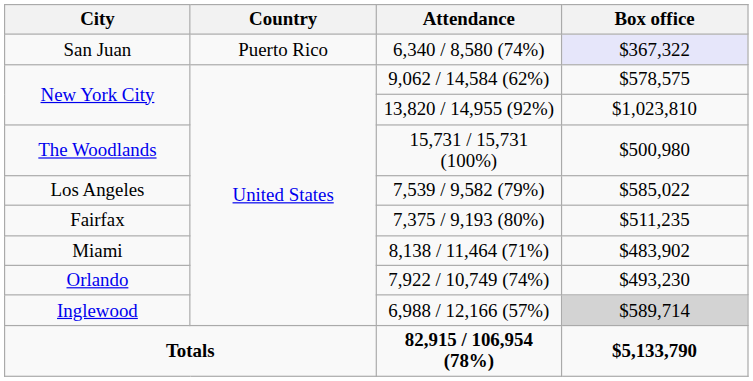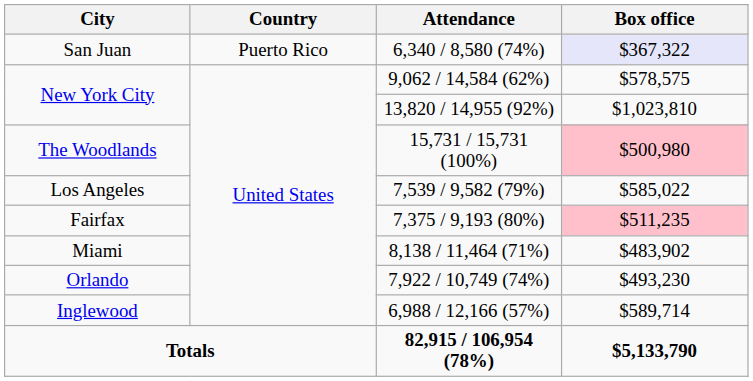The Woodlands | Box office: no background -> pink background
Fairfax | Box office: no background -> pink background
Inglewood | Box office: lightgrey background -> no background
